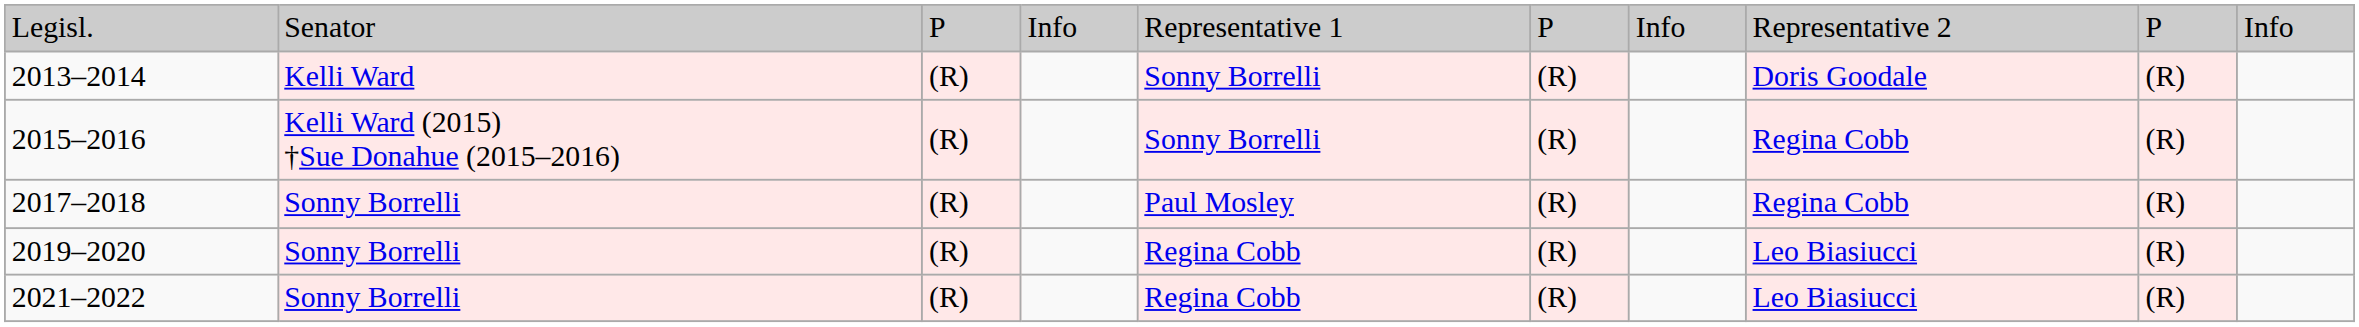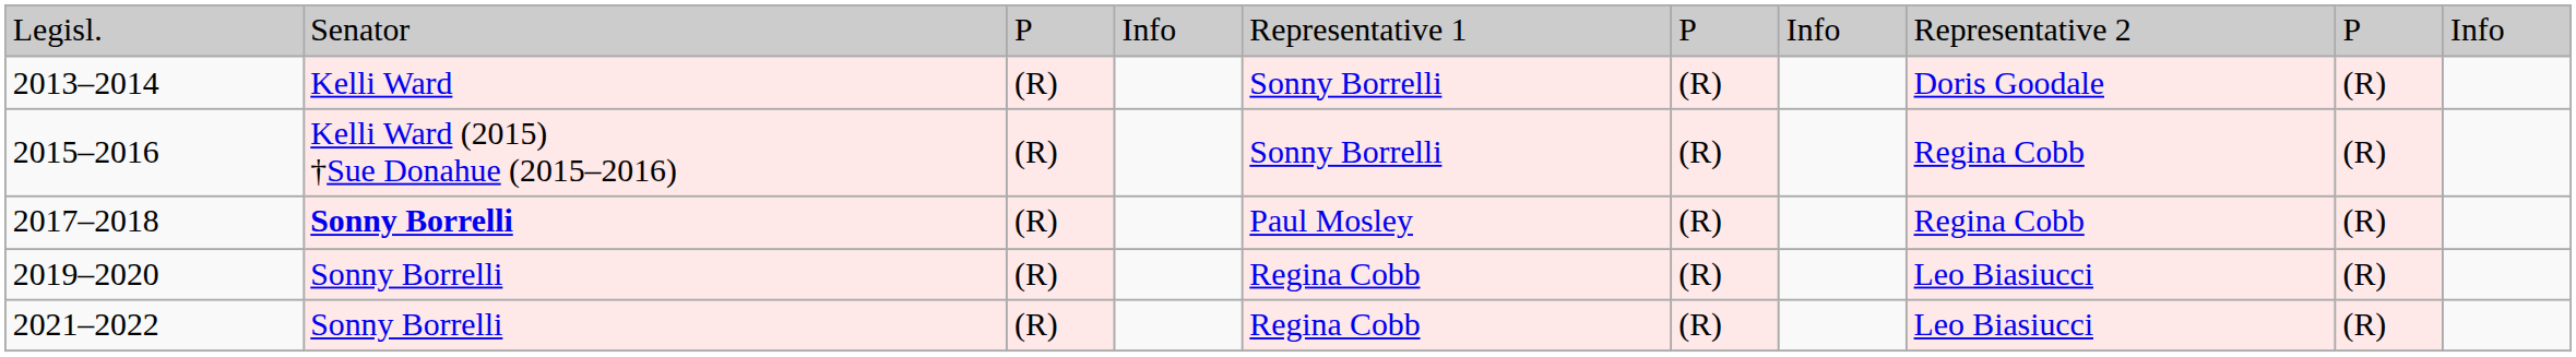2017–2018 | column 2: normal -> bold
